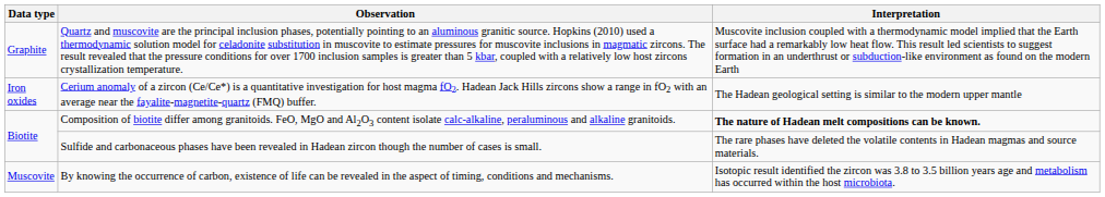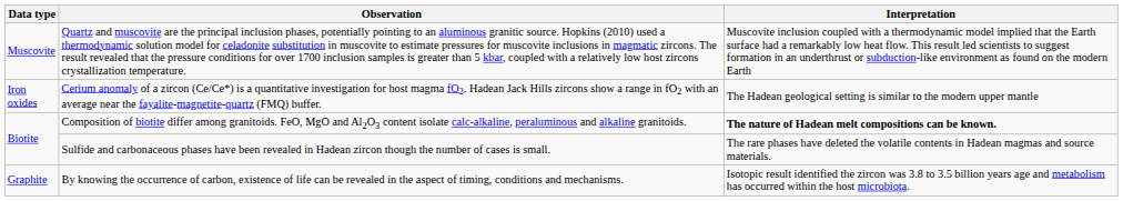row 2 | Data type: Graphite -> Muscovite
row 6 | Data type: Muscovite -> Graphite
